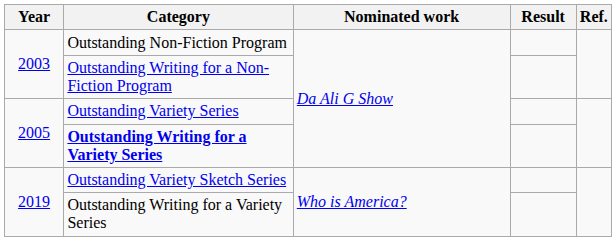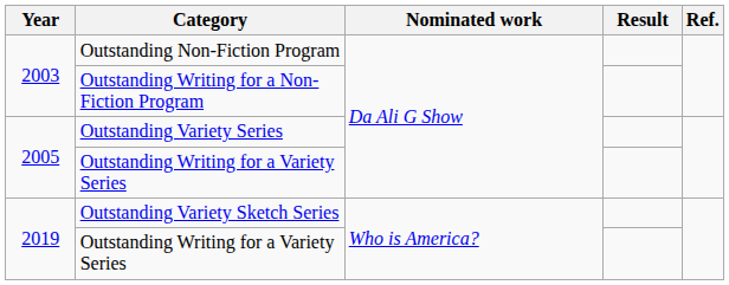2005 / Outstanding Writing for a Variety Series | Category: bold -> normal
